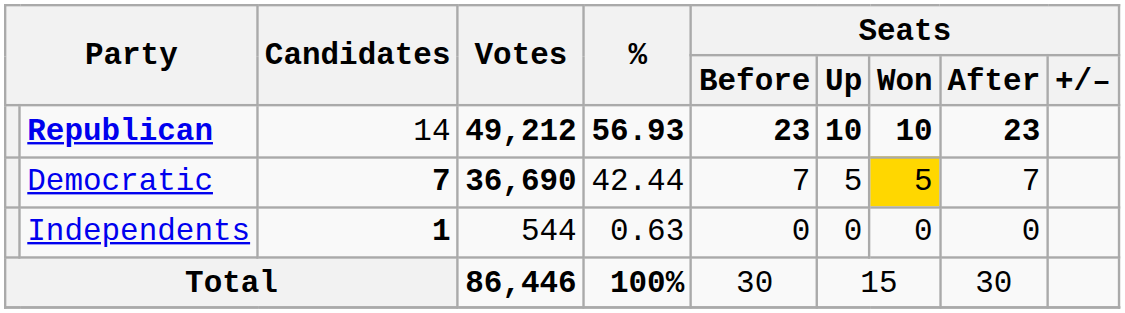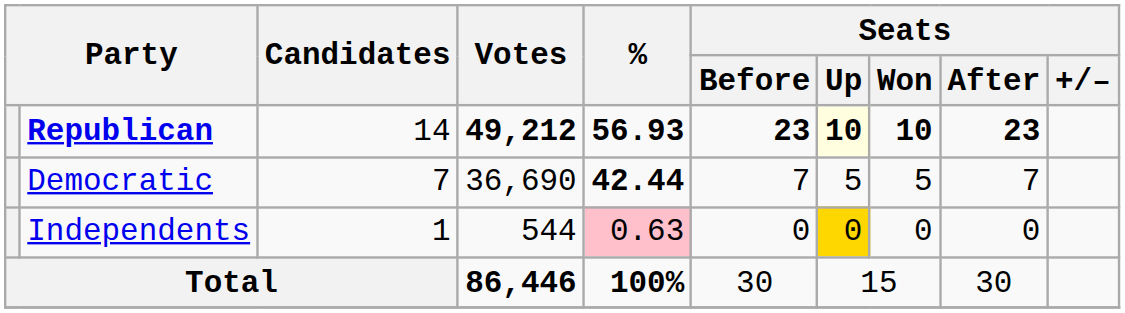Republican | Seats / Up: no background -> lightyellow background
Democratic | Candidates: bold -> normal
Democratic | Votes: bold -> normal
Democratic | %: normal -> bold
Democratic | Seats / Won: gold background -> no background
Independents | Candidates: bold -> normal
Independents | %: no background -> pink background
Independents | Seats / Up: no background -> gold background
